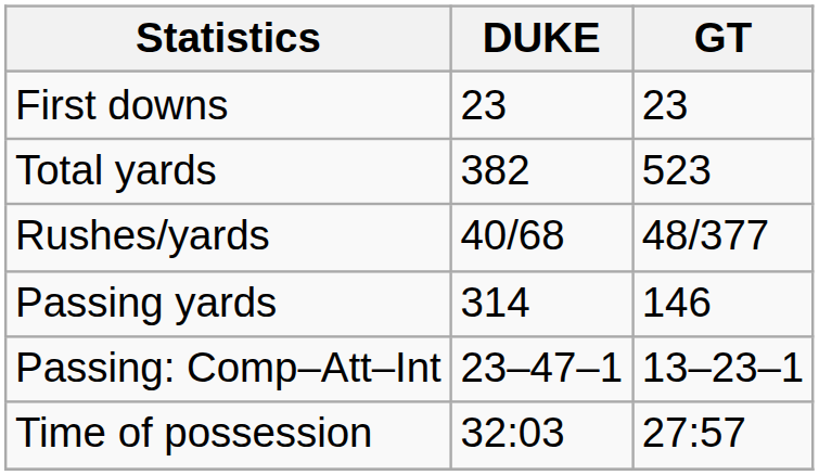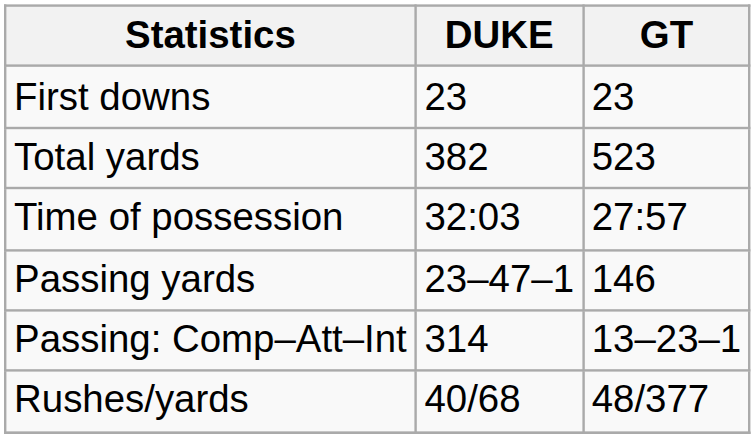rows swapped: Rushes/yards <-> Time of possession
Passing yards | DUKE: 314 -> 23–47–1
Passing: Comp–Att–Int | DUKE: 23–47–1 -> 314
